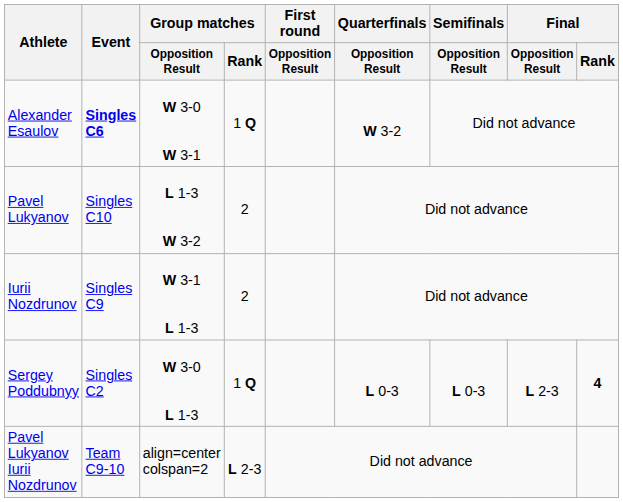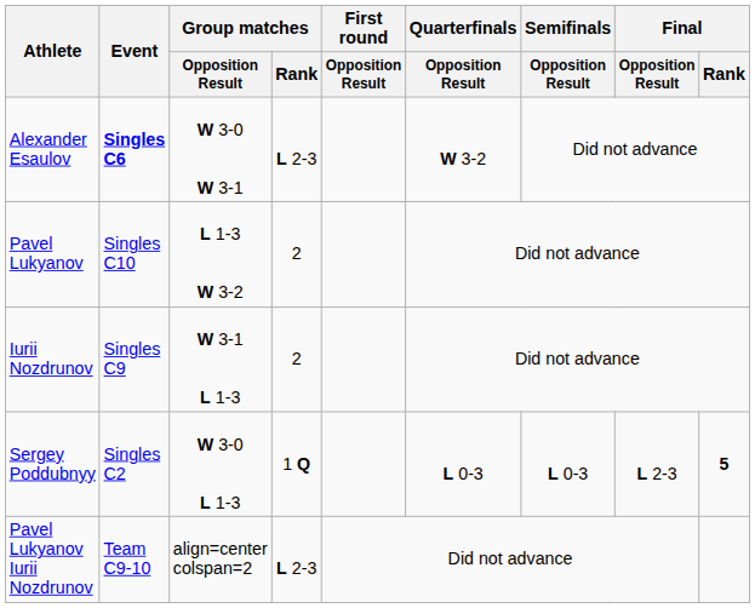Alexander Esaulov | Group matches / Rank: 1 Q -> L 2-3
Sergey Poddubnyy | Final / Rank: 4 -> 5
